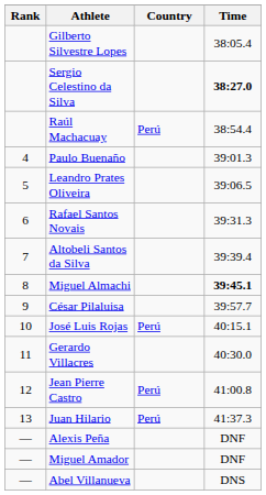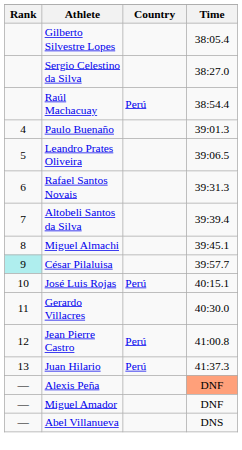Sergio Celestino da Silva | Time: bold -> normal
Miguel Almachi | Time: bold -> normal
César Pilaluisa | Rank: no background -> paleturquoise background
Alexis Peña | Time: no background -> lightsalmon background
